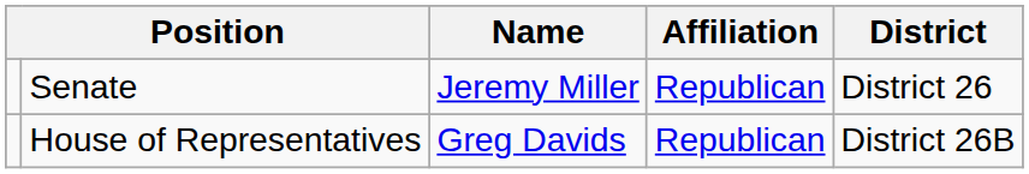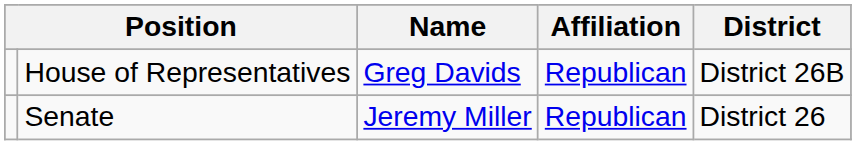rows swapped: Senate <-> House of Representatives
